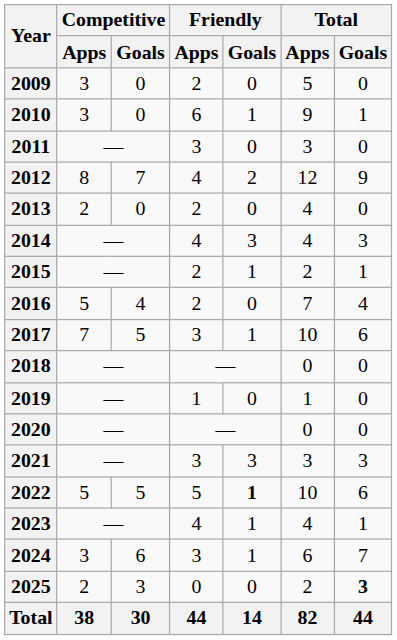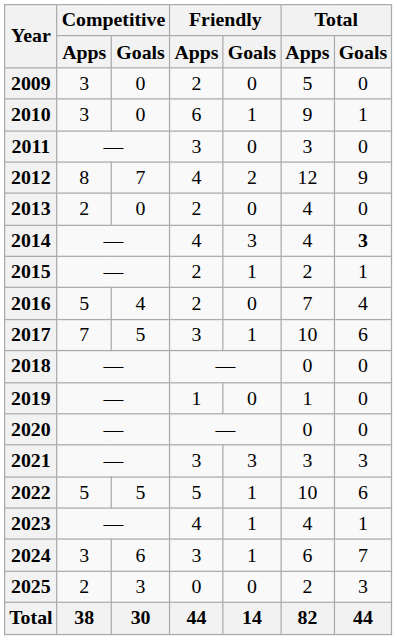2014 | Total / Goals: normal -> bold
2022 | Friendly / Goals: bold -> normal
2025 | Total / Goals: bold -> normal
